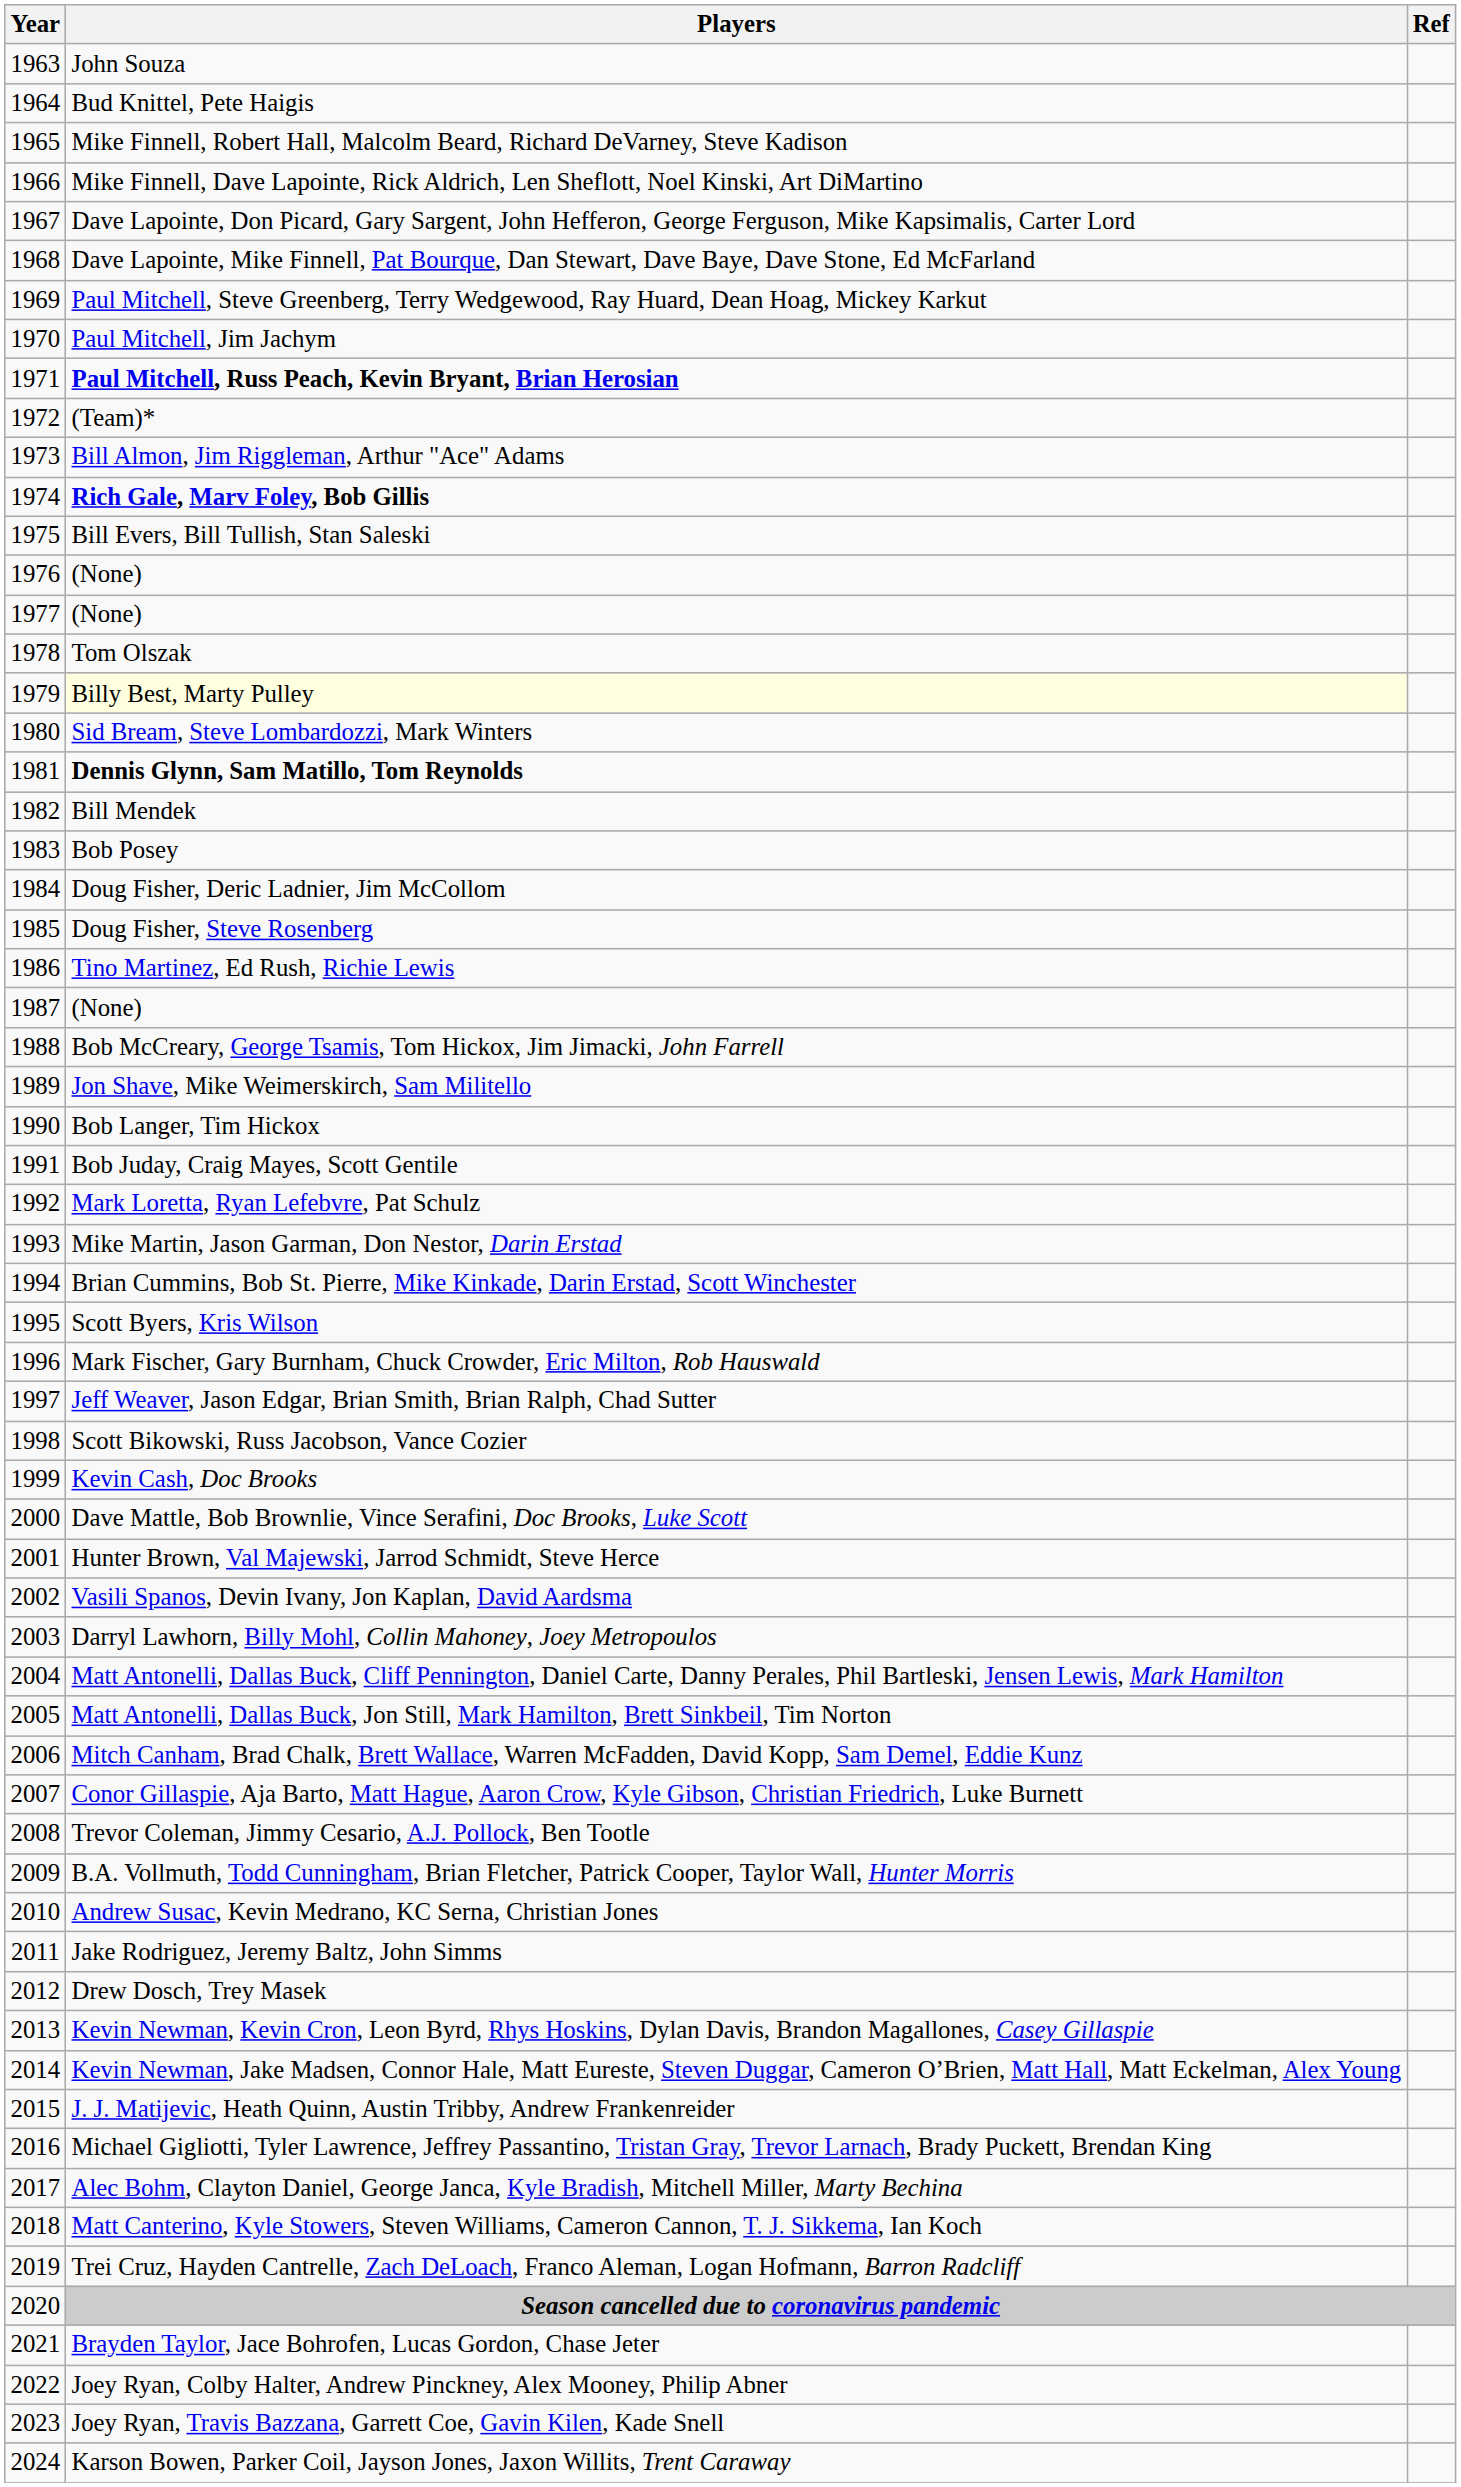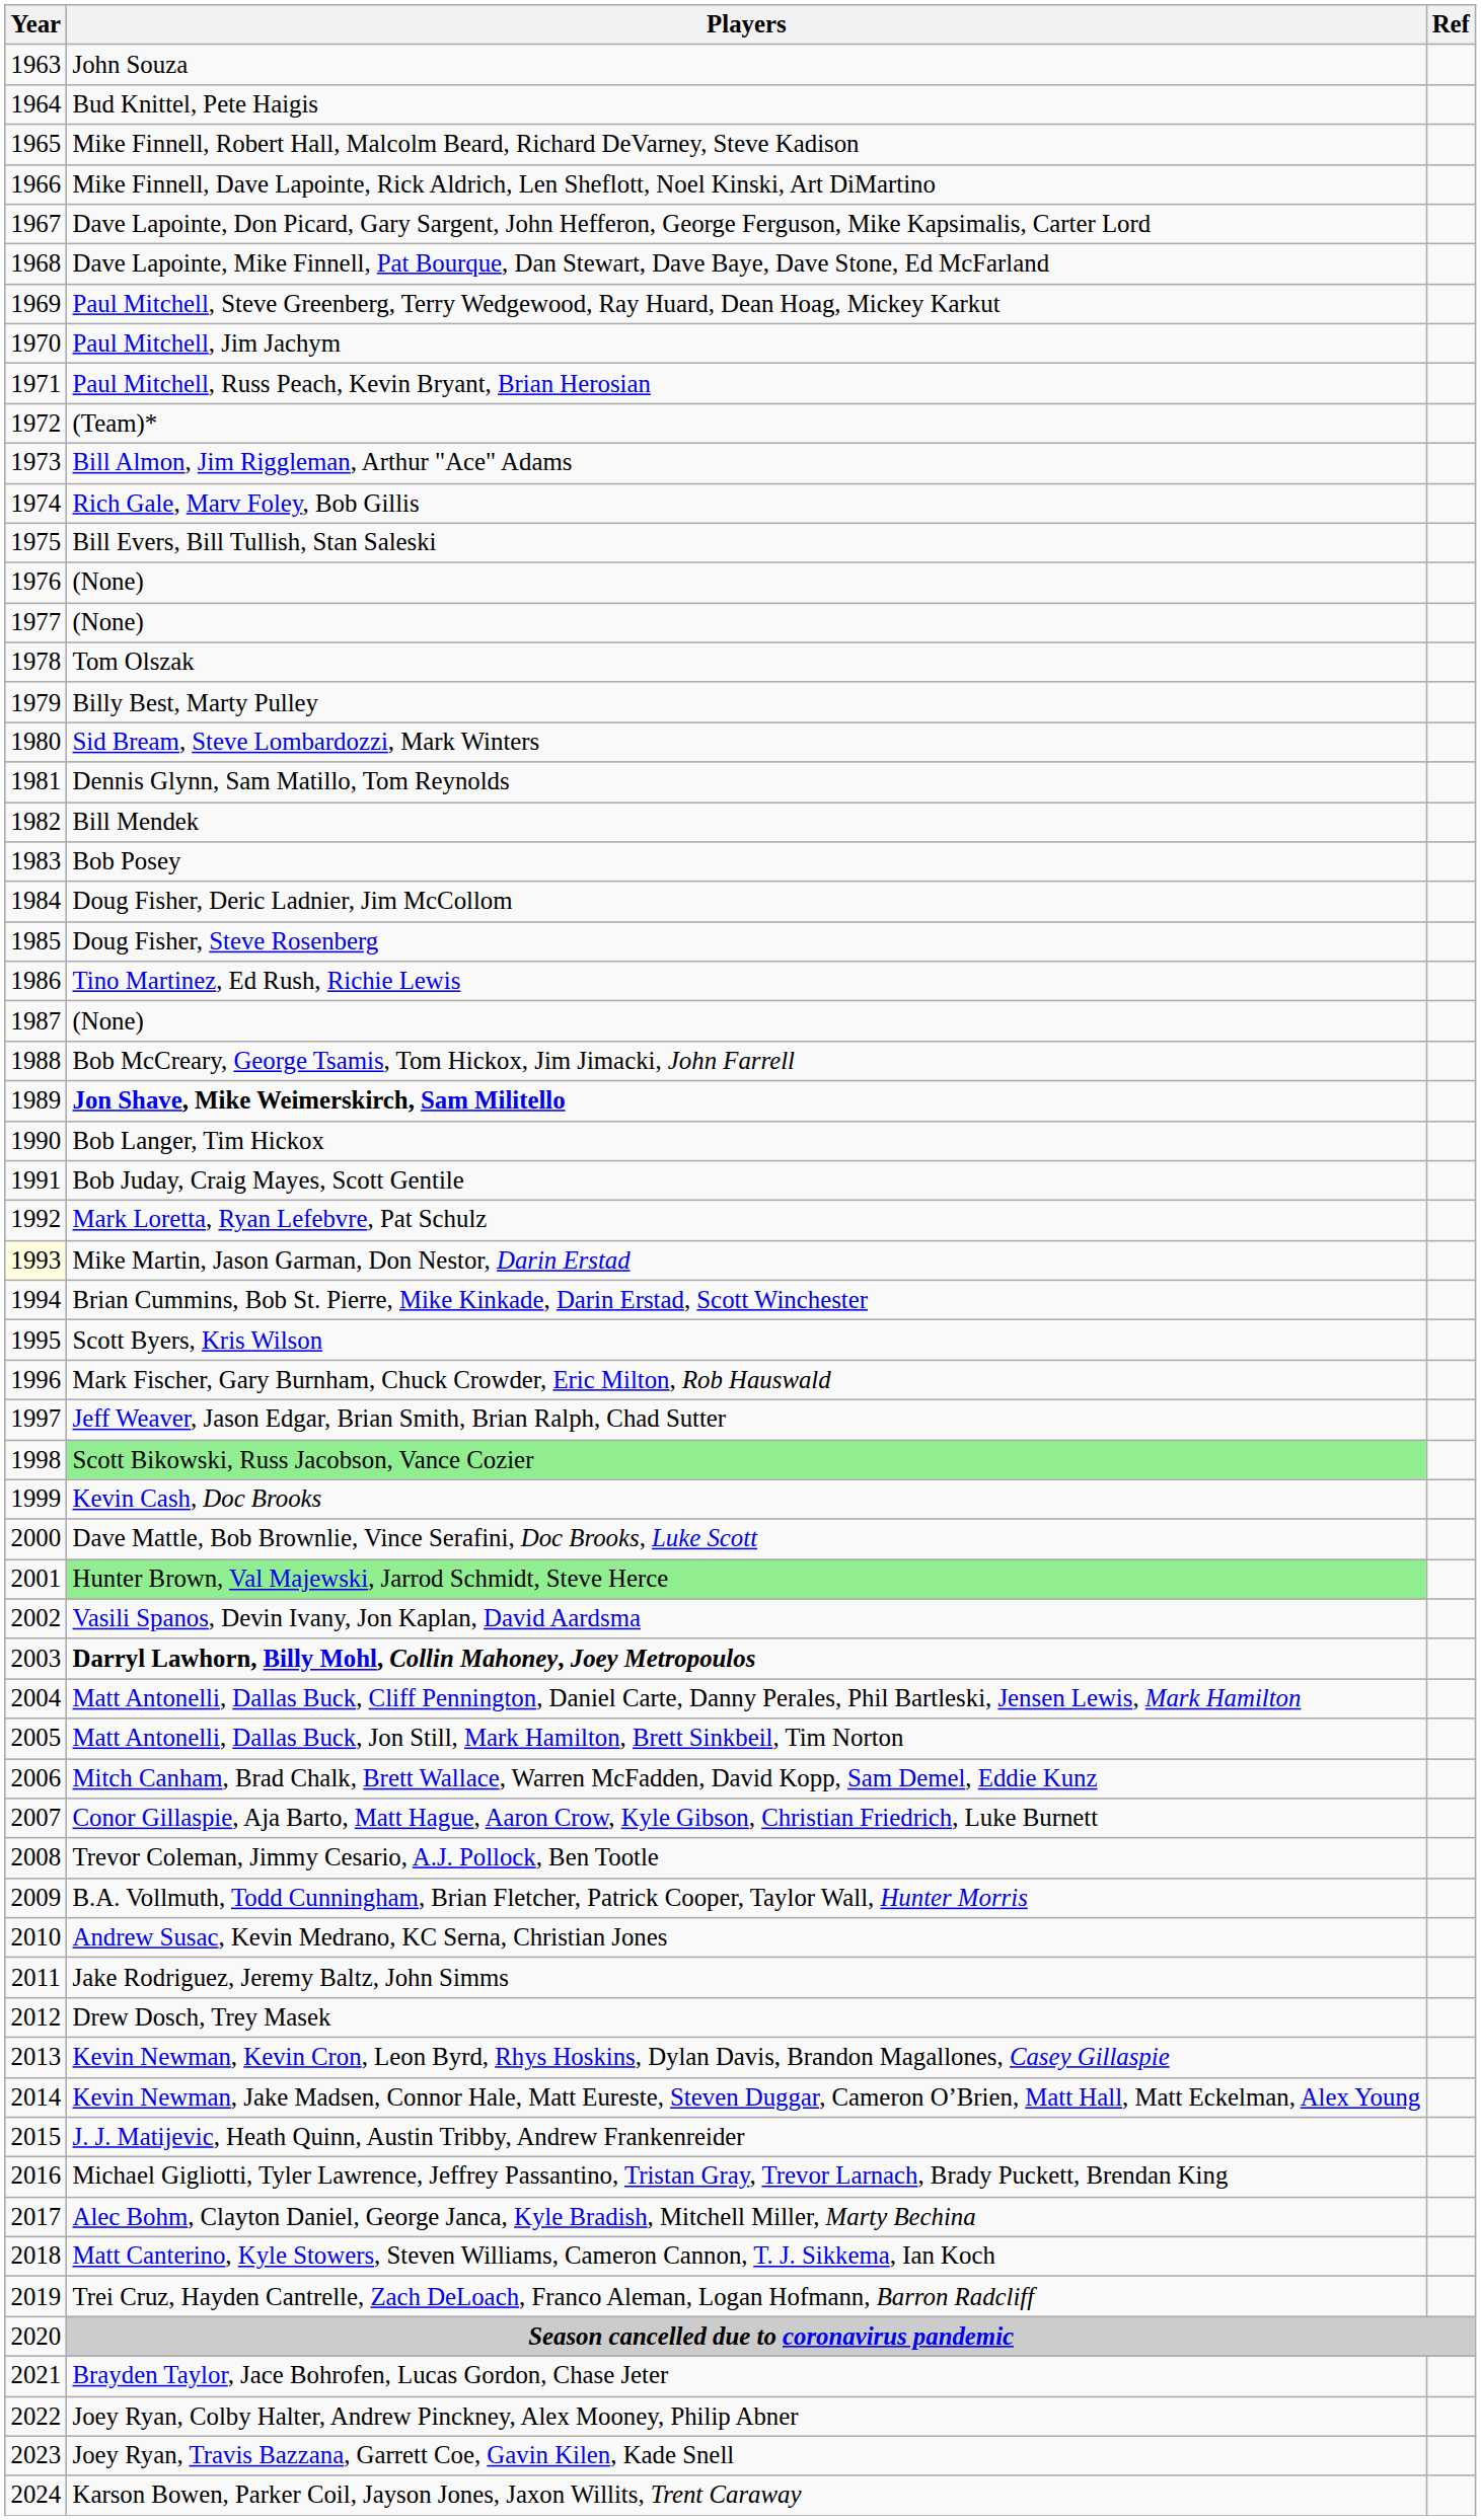Paul Mitchell, Russ Peach, Kevin Bryant, Brian Herosian | Players: bold -> normal
Rich Gale, Marv Foley, Bob Gillis | Players: bold -> normal
Billy Best, Marty Pulley | Players: lightyellow background -> no background
Dennis Glynn, Sam Matillo, Tom Reynolds | Players: bold -> normal
Jon Shave, Mike Weimerskirch, Sam Militello | Players: normal -> bold
Mike Martin, Jason Garman, Don Nestor, Darin Erstad | Year: no background -> lightyellow background
Scott Bikowski, Russ Jacobson, Vance Cozier | Players: no background -> lightgreen background
Hunter Brown, Val Majewski, Jarrod Schmidt, Steve Herce | Players: no background -> lightgreen background
Darryl Lawhorn, Billy Mohl, Collin Mahoney, Joey Metropoulos | Players: normal -> bold
